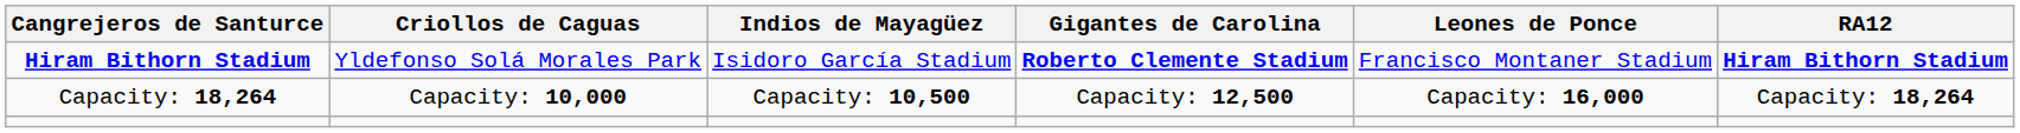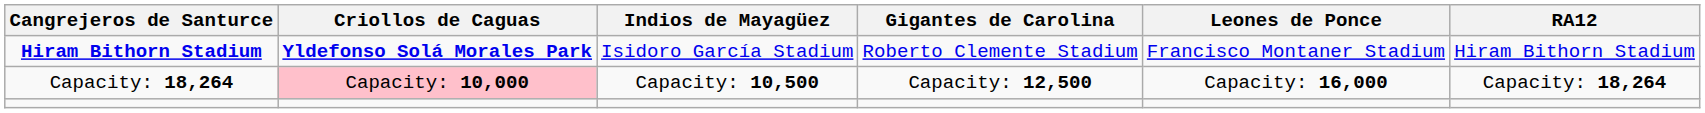row 2 | Criollos de Caguas: normal -> bold
row 2 | Gigantes de Carolina: bold -> normal
row 2 | RA12: bold -> normal
row 3 | Criollos de Caguas: no background -> pink background
